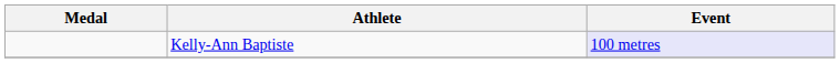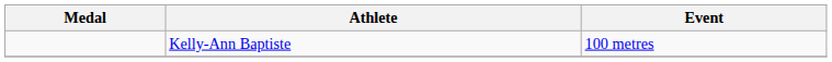Kelly-Ann Baptiste | Event: lavender background -> no background
